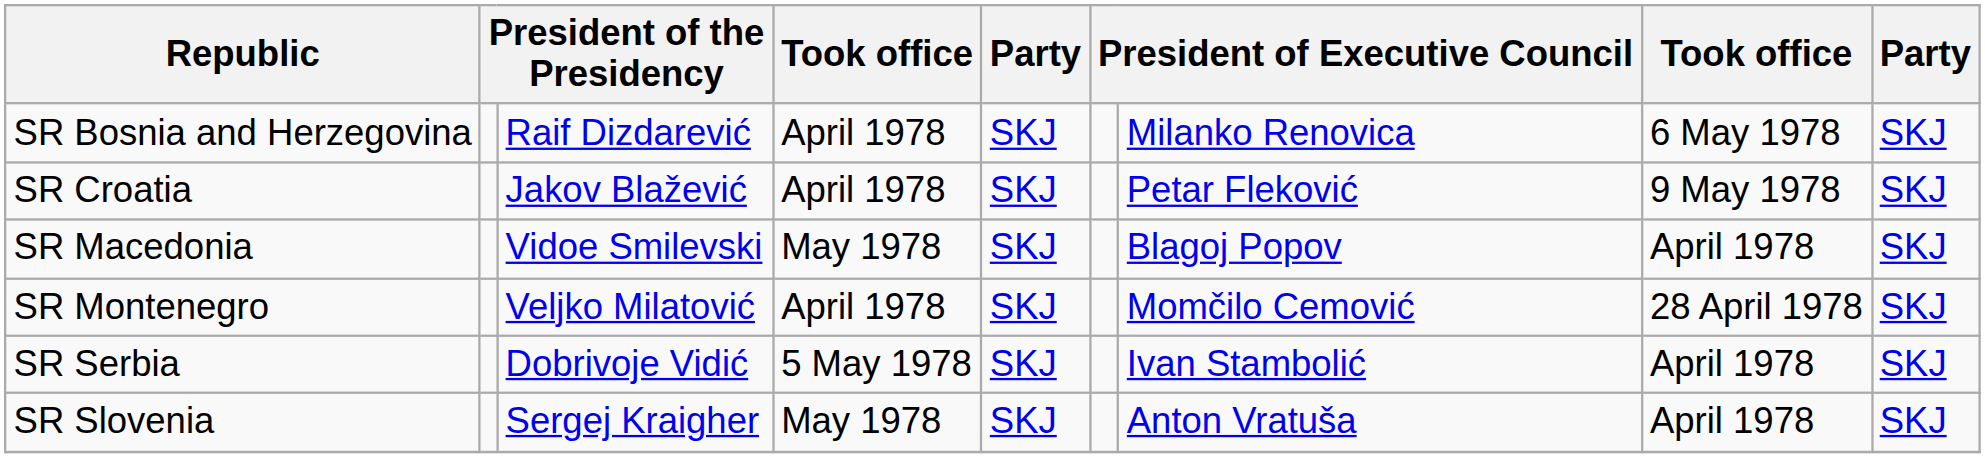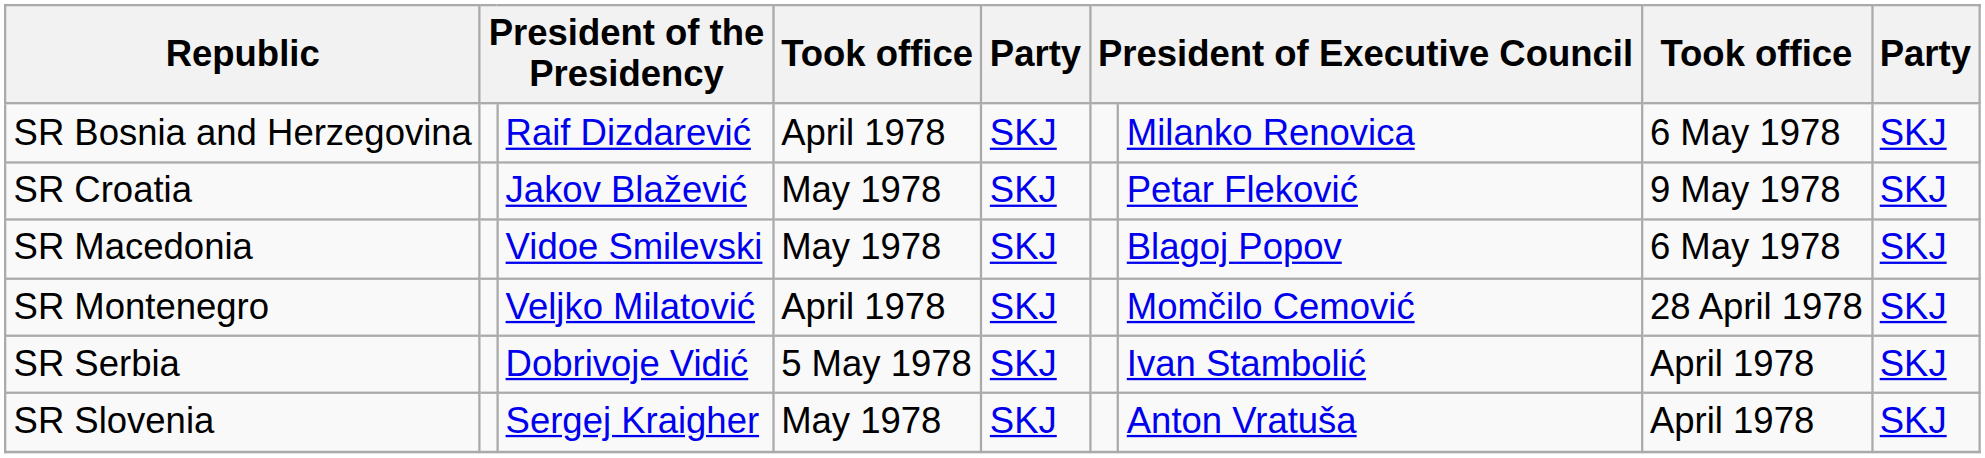SR Croatia | column 4: April 1978 -> May 1978
SR Macedonia | column 8: April 1978 -> 6 May 1978
